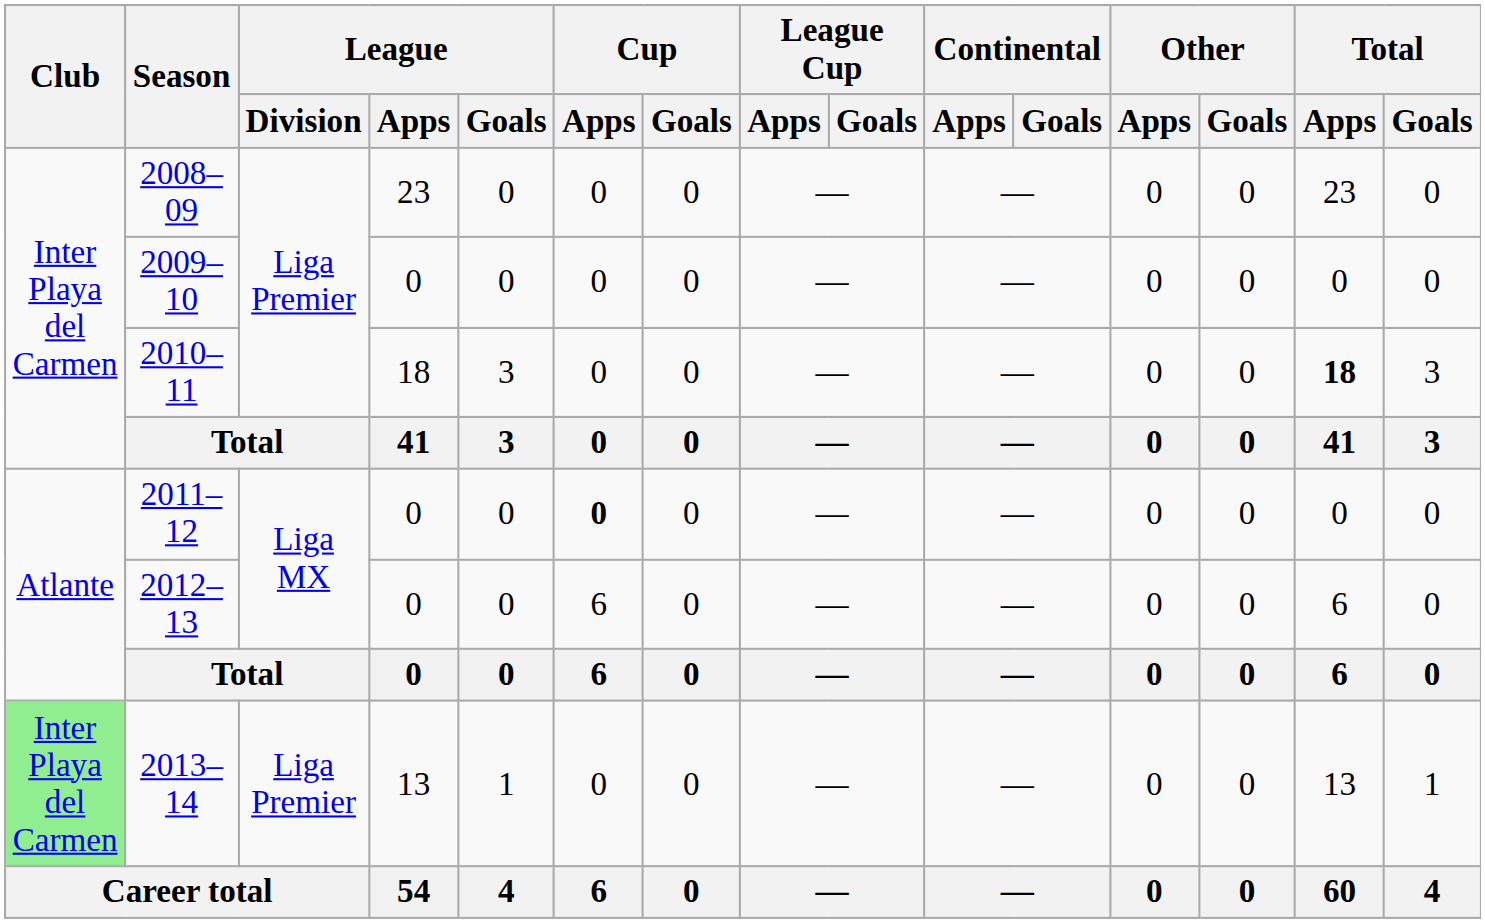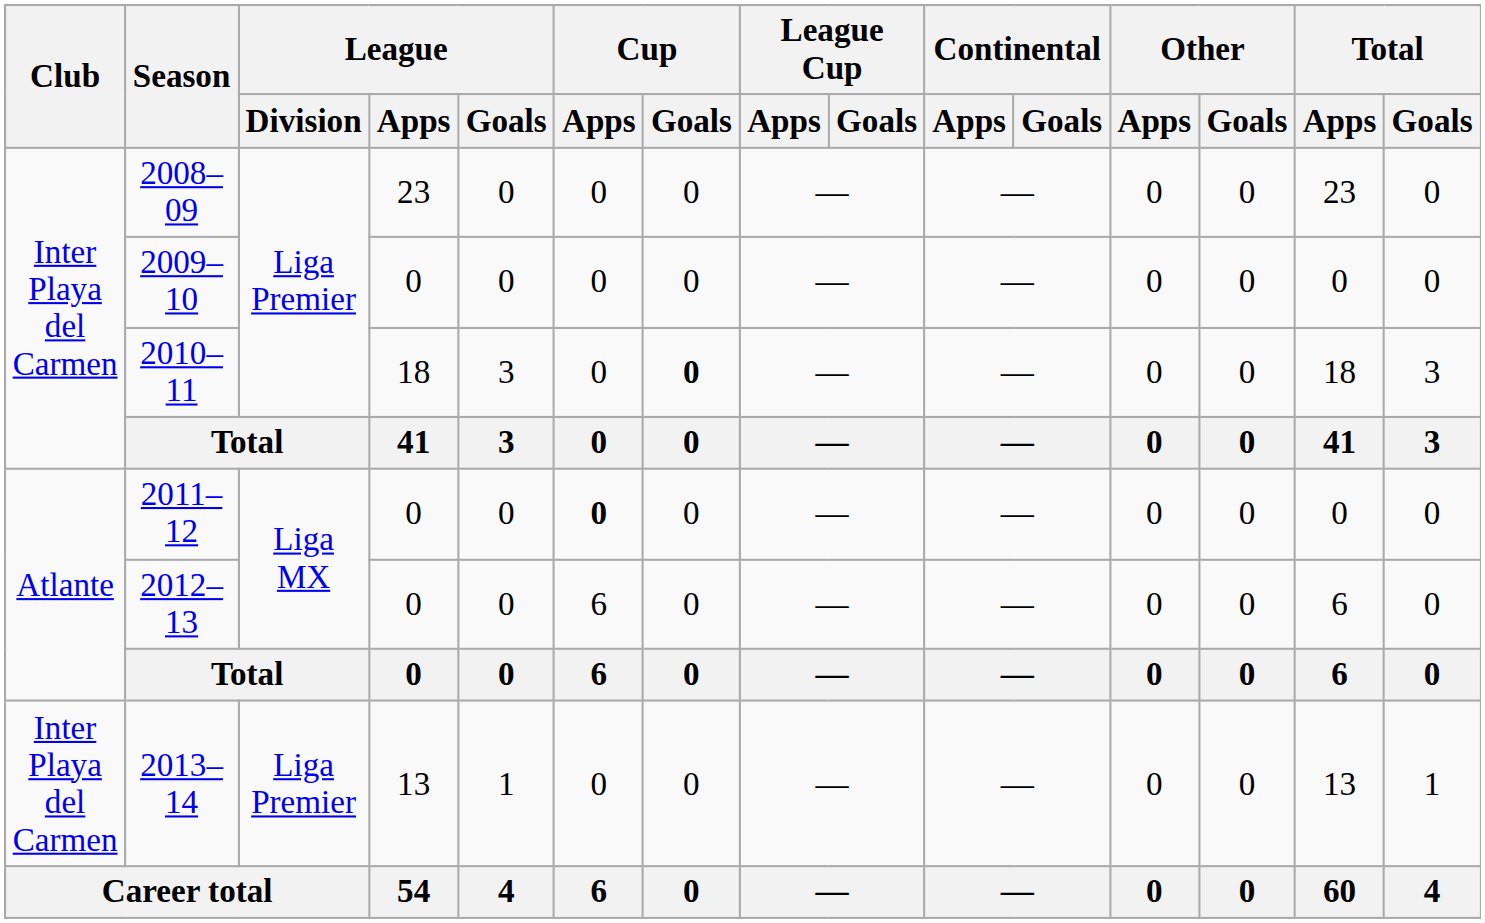2010–11 | Cup / Goals: normal -> bold
2010–11 | Total / Apps: bold -> normal
2013–14 | Club: lightgreen background -> no background
